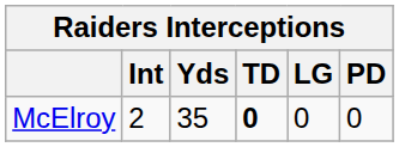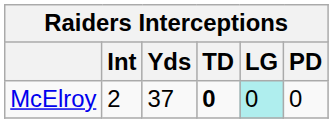McElroy | Yds: 35 -> 37
McElroy | LG: no background -> paleturquoise background
